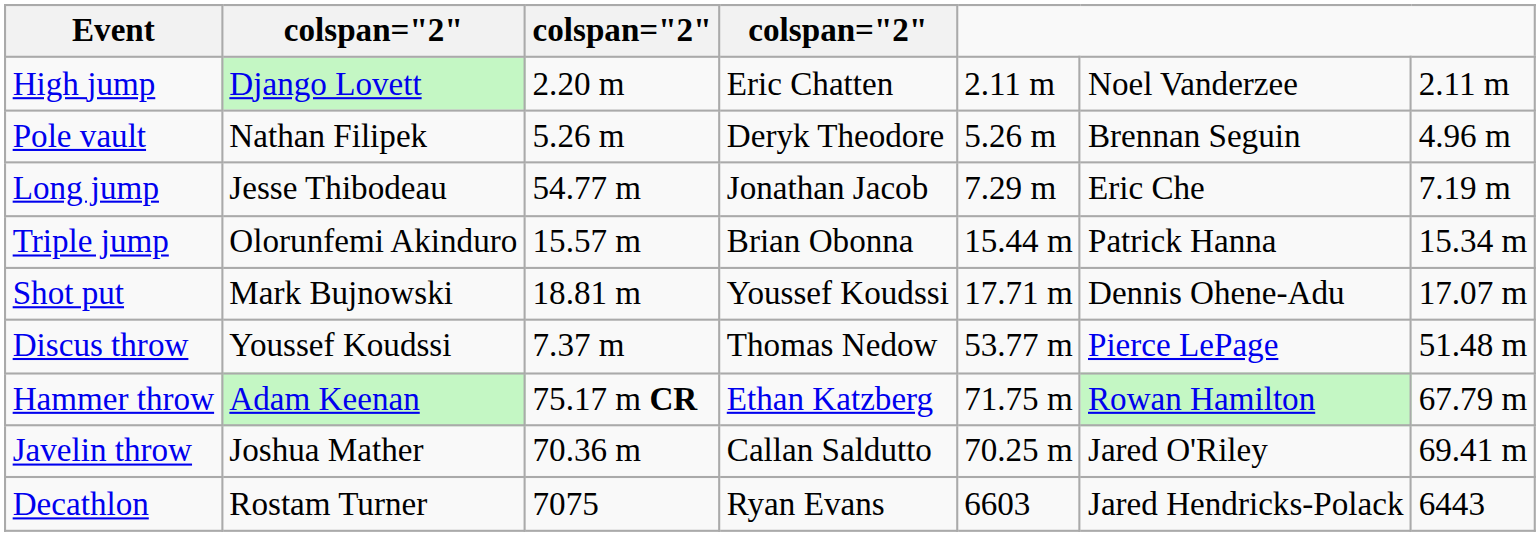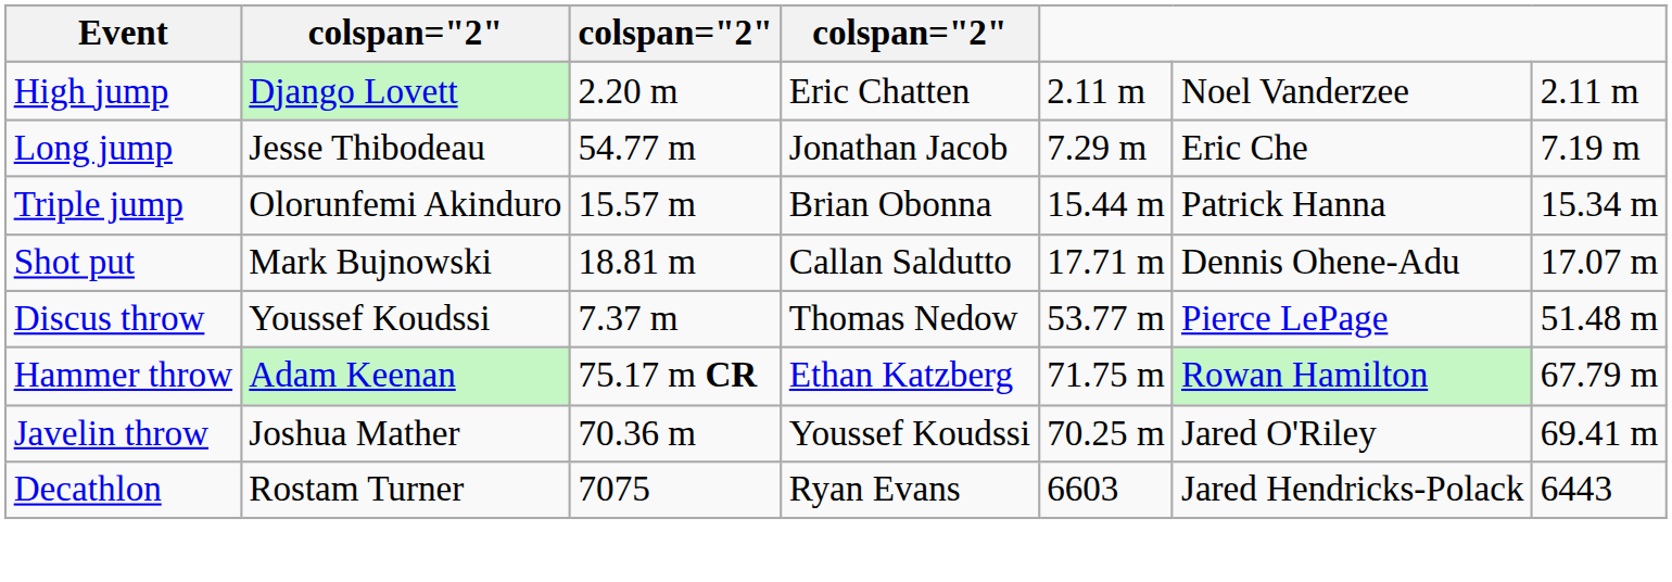- row: Pole vault | Nathan Filipek | 5.26 m | Deryk Theodore | 5.26 m | Brennan Seguin | 4.96 m
Shot put | column 4: Youssef Koudssi -> Callan Saldutto
Javelin throw | column 4: Callan Saldutto -> Youssef Koudssi
